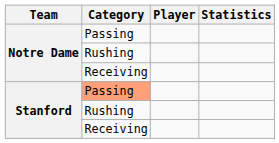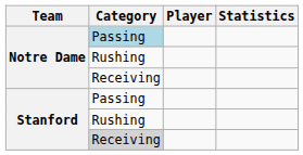Notre Dame / Passing | Category: no background -> lightblue background
Stanford / Passing | Category: lightsalmon background -> no background
Stanford / Receiving | Category: no background -> lightgrey background
